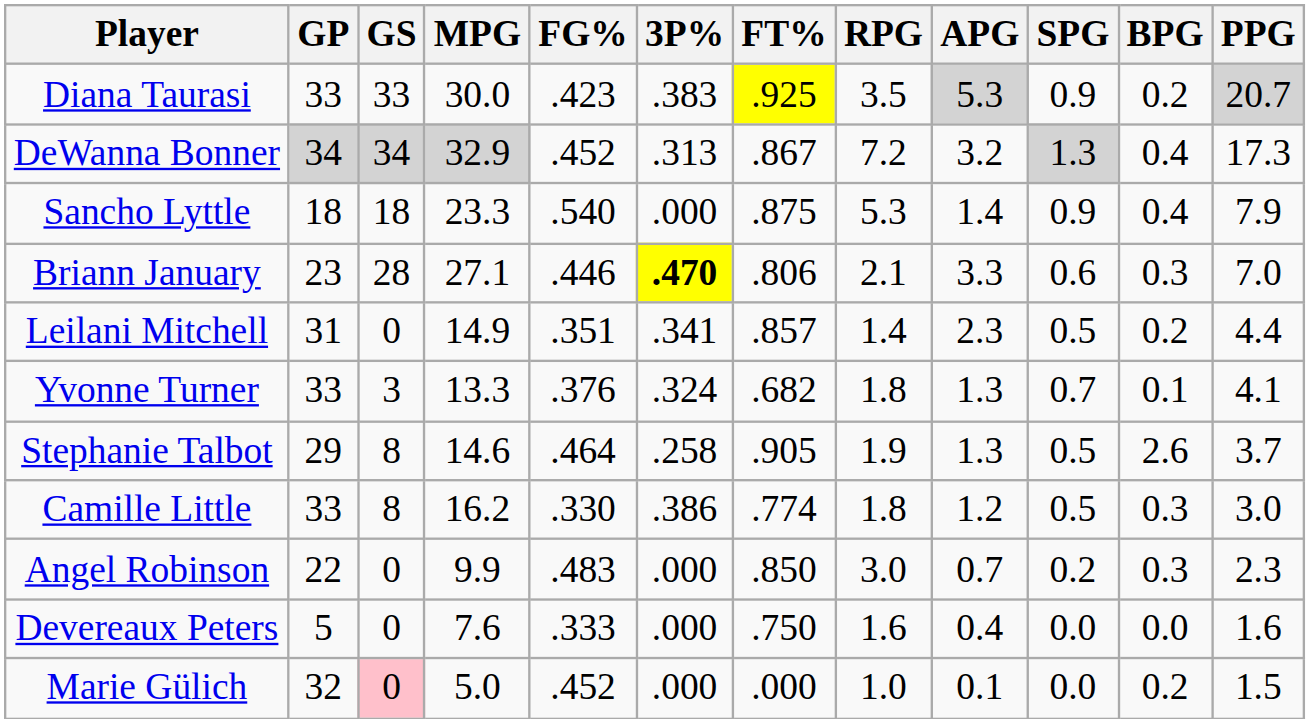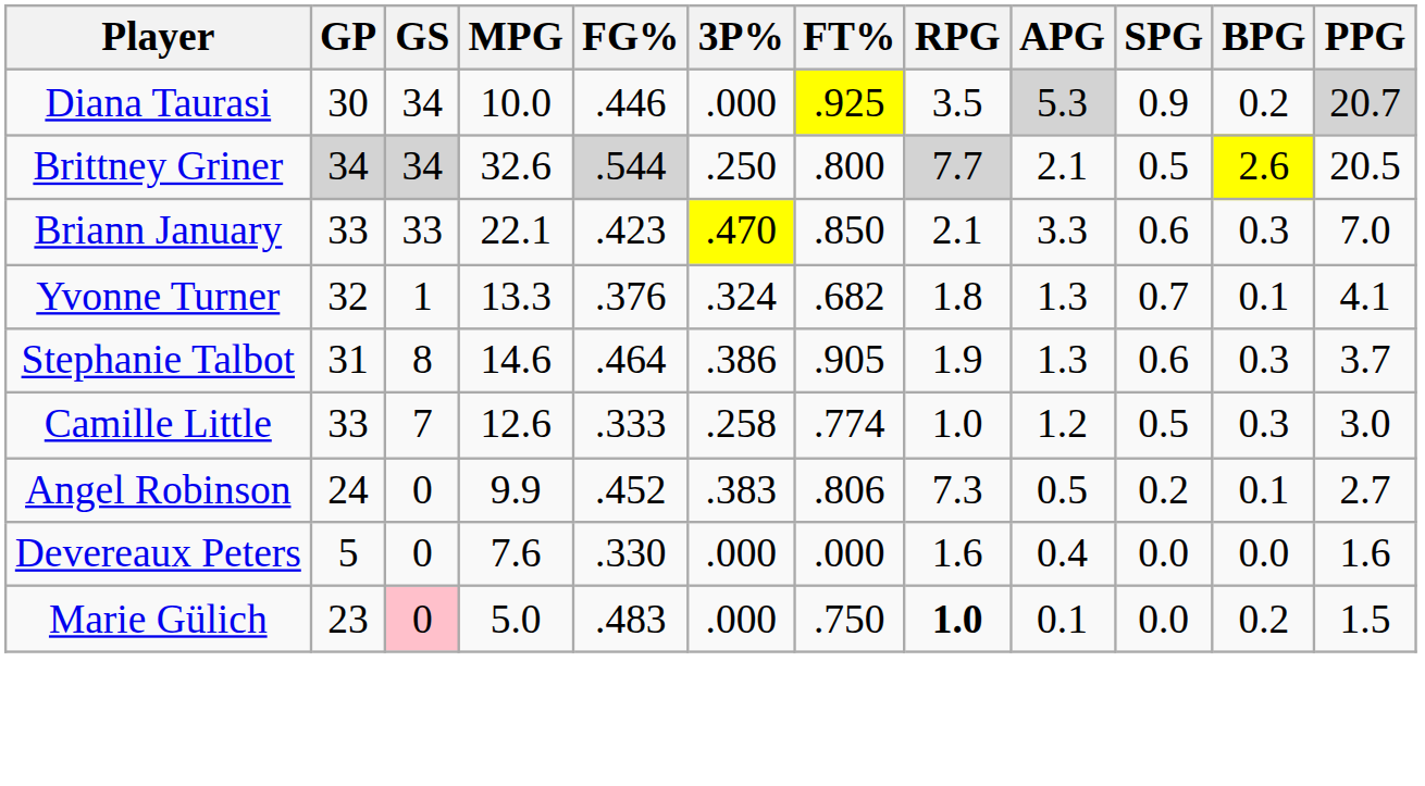Diana Taurasi | GP: 33 -> 30
Diana Taurasi | GS: 33 -> 34
Diana Taurasi | MPG: 30.0 -> 10.0
Diana Taurasi | FG%: .423 -> .446
Diana Taurasi | 3P%: .383 -> .000
+ row: Brittney Griner | 34 | 34 | 32.6 | .544 | .250 | .800 | 7.7 | 2.1 | 0.5 | 2.6 | 20.5
- row: DeWanna Bonner | 34 | 34 | 32.9 | .452 | .313 | .867 | 7.2 | 3.2 | 1.3 | 0.4 | 17.3
- row: Sancho Lyttle | 18 | 18 | 23.3 | .540 | .000 | .875 | 5.3 | 1.4 | 0.9 | 0.4 | 7.9
Briann January | GP: 23 -> 33
Briann January | GS: 28 -> 33
Briann January | MPG: 27.1 -> 22.1
Briann January | FG%: .446 -> .423
Briann January | 3P%: bold -> normal
Briann January | FT%: .806 -> .850
- row: Leilani Mitchell | 31 | 0 | 14.9 | .351 | .341 | .857 | 1.4 | 2.3 | 0.5 | 0.2 | 4.4
Yvonne Turner | GP: 33 -> 32
Yvonne Turner | GS: 3 -> 1
Stephanie Talbot | GP: 29 -> 31
Stephanie Talbot | 3P%: .258 -> .386
Stephanie Talbot | SPG: 0.5 -> 0.6
Stephanie Talbot | BPG: 2.6 -> 0.3
Camille Little | GS: 8 -> 7
Camille Little | MPG: 16.2 -> 12.6
Camille Little | FG%: .330 -> .333
Camille Little | 3P%: .386 -> .258
Camille Little | RPG: 1.8 -> 1.0
Angel Robinson | GP: 22 -> 24
Angel Robinson | FG%: .483 -> .452
Angel Robinson | 3P%: .000 -> .383
Angel Robinson | FT%: .850 -> .806
Angel Robinson | RPG: 3.0 -> 7.3
Angel Robinson | APG: 0.7 -> 0.5
Angel Robinson | BPG: 0.3 -> 0.1
Angel Robinson | PPG: 2.3 -> 2.7
Devereaux Peters | FG%: .333 -> .330
Devereaux Peters | FT%: .750 -> .000
Marie Gülich | GP: 32 -> 23
Marie Gülich | FG%: .452 -> .483
Marie Gülich | FT%: .000 -> .750
Marie Gülich | RPG: normal -> bold
